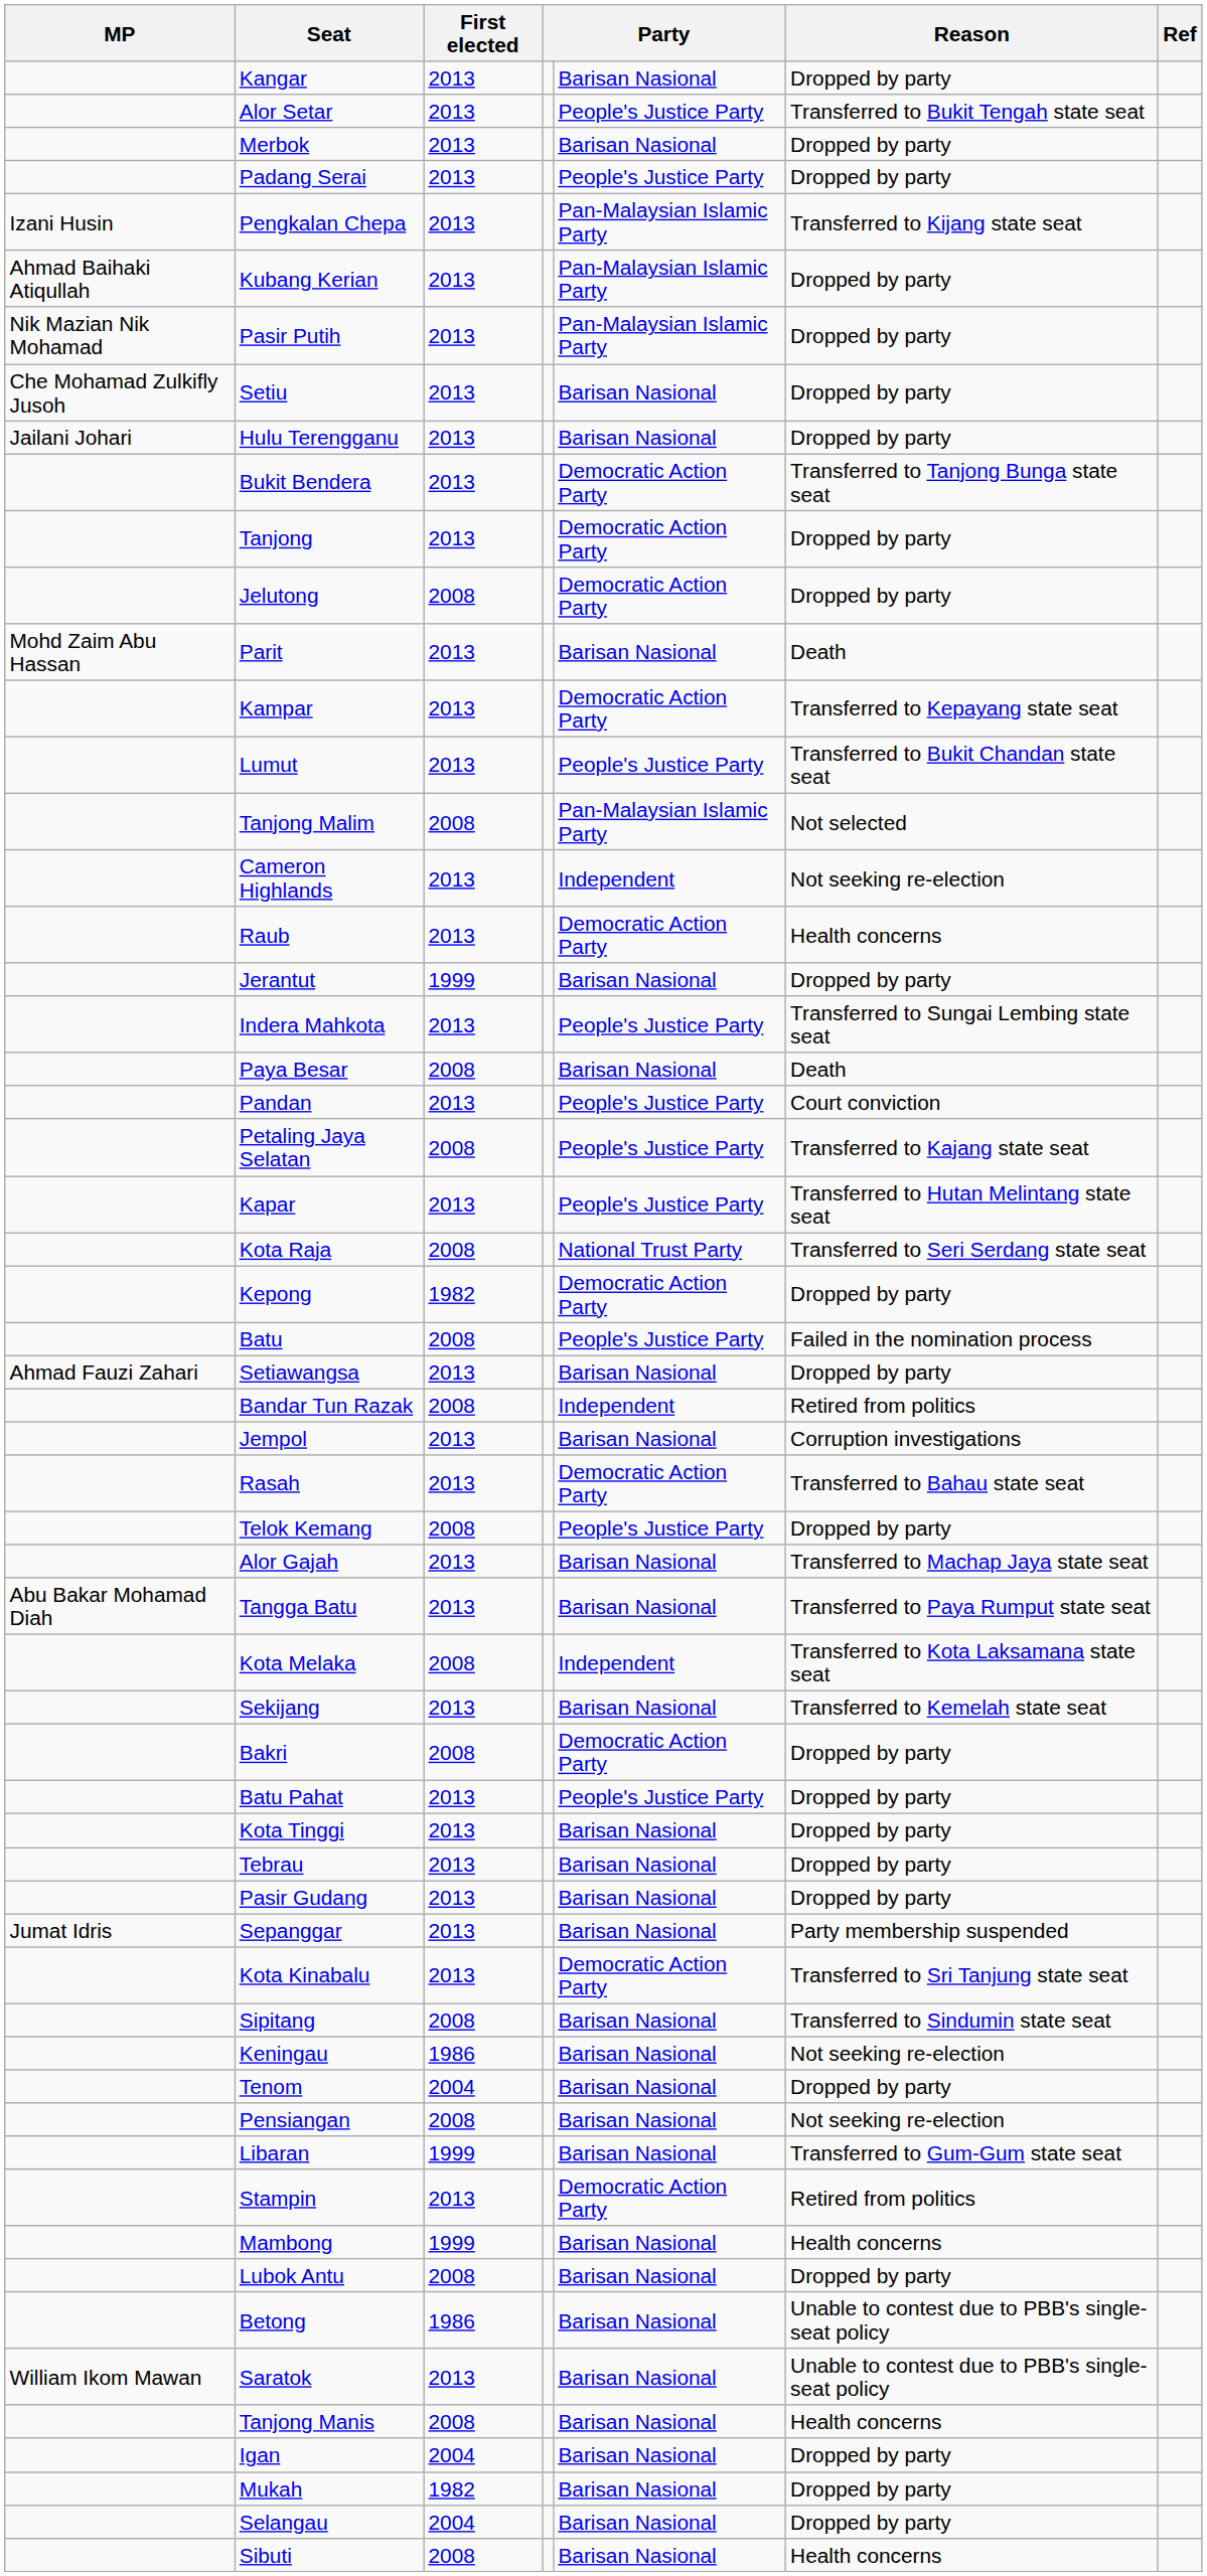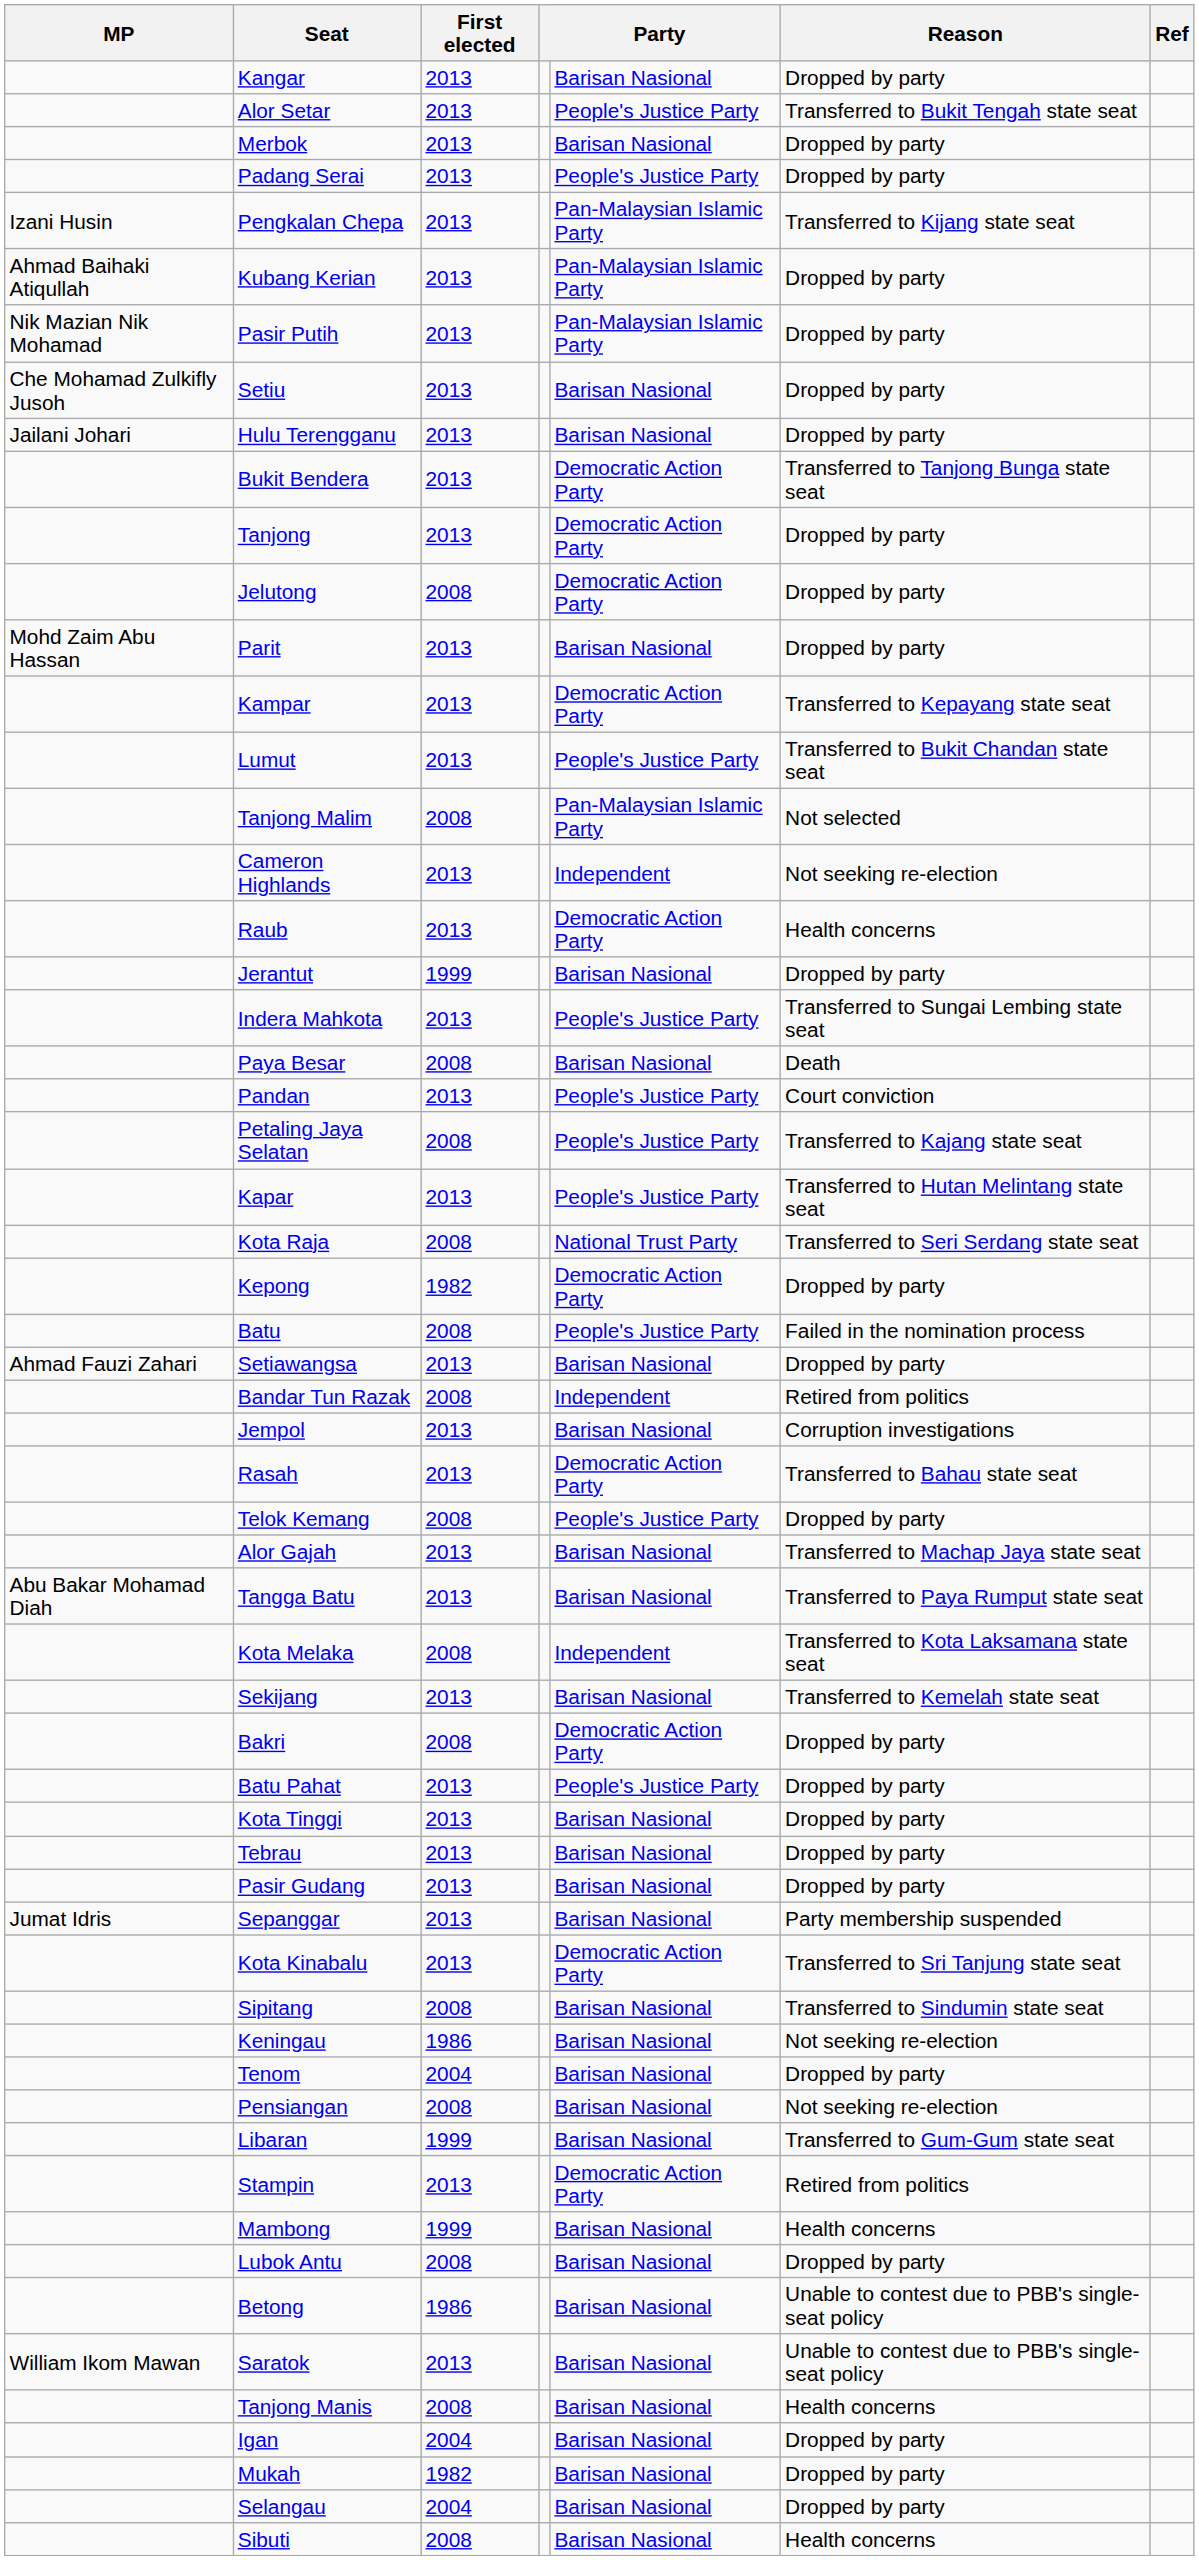Parit | Reason: Death -> Dropped by party
